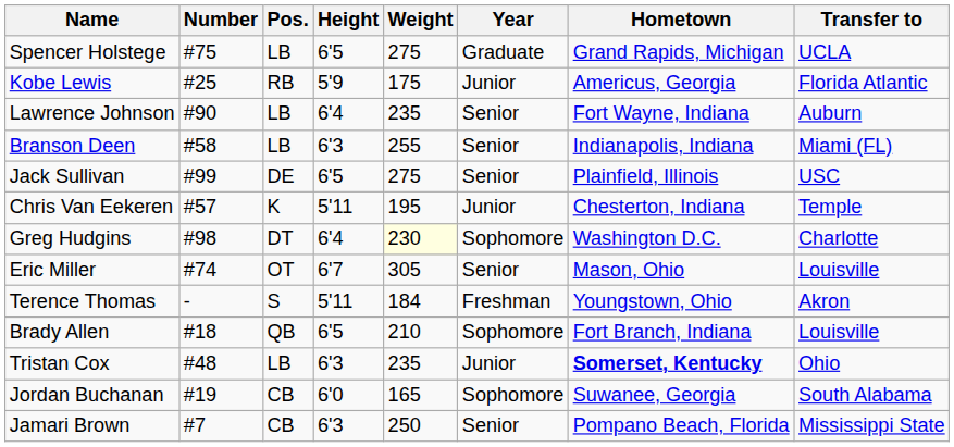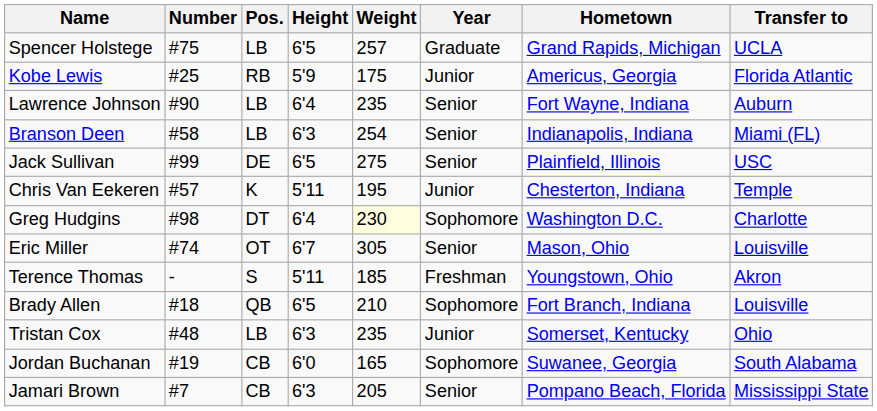Spencer Holstege | Weight: 275 -> 257
Branson Deen | Weight: 255 -> 254
Terence Thomas | Weight: 184 -> 185
Tristan Cox | Hometown: bold -> normal
Jamari Brown | Weight: 250 -> 205
